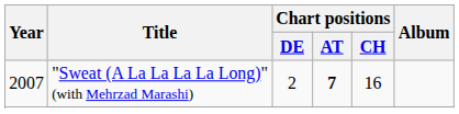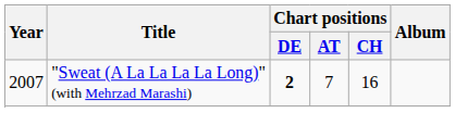"Sweat (A La La La La Long)" (with Mehrzad Marashi) | Chart positions / DE: normal -> bold
"Sweat (A La La La La Long)" (with Mehrzad Marashi) | Chart positions / AT: bold -> normal
